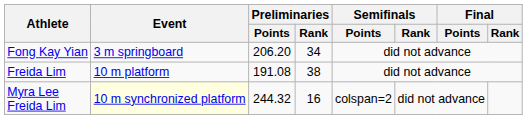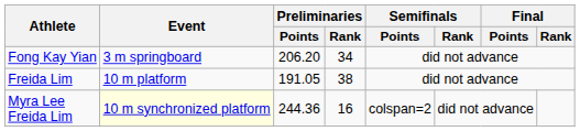Freida Lim | Preliminaries / Points: 191.08 -> 191.05
Myra Lee Freida Lim | Preliminaries / Points: 244.32 -> 244.36
